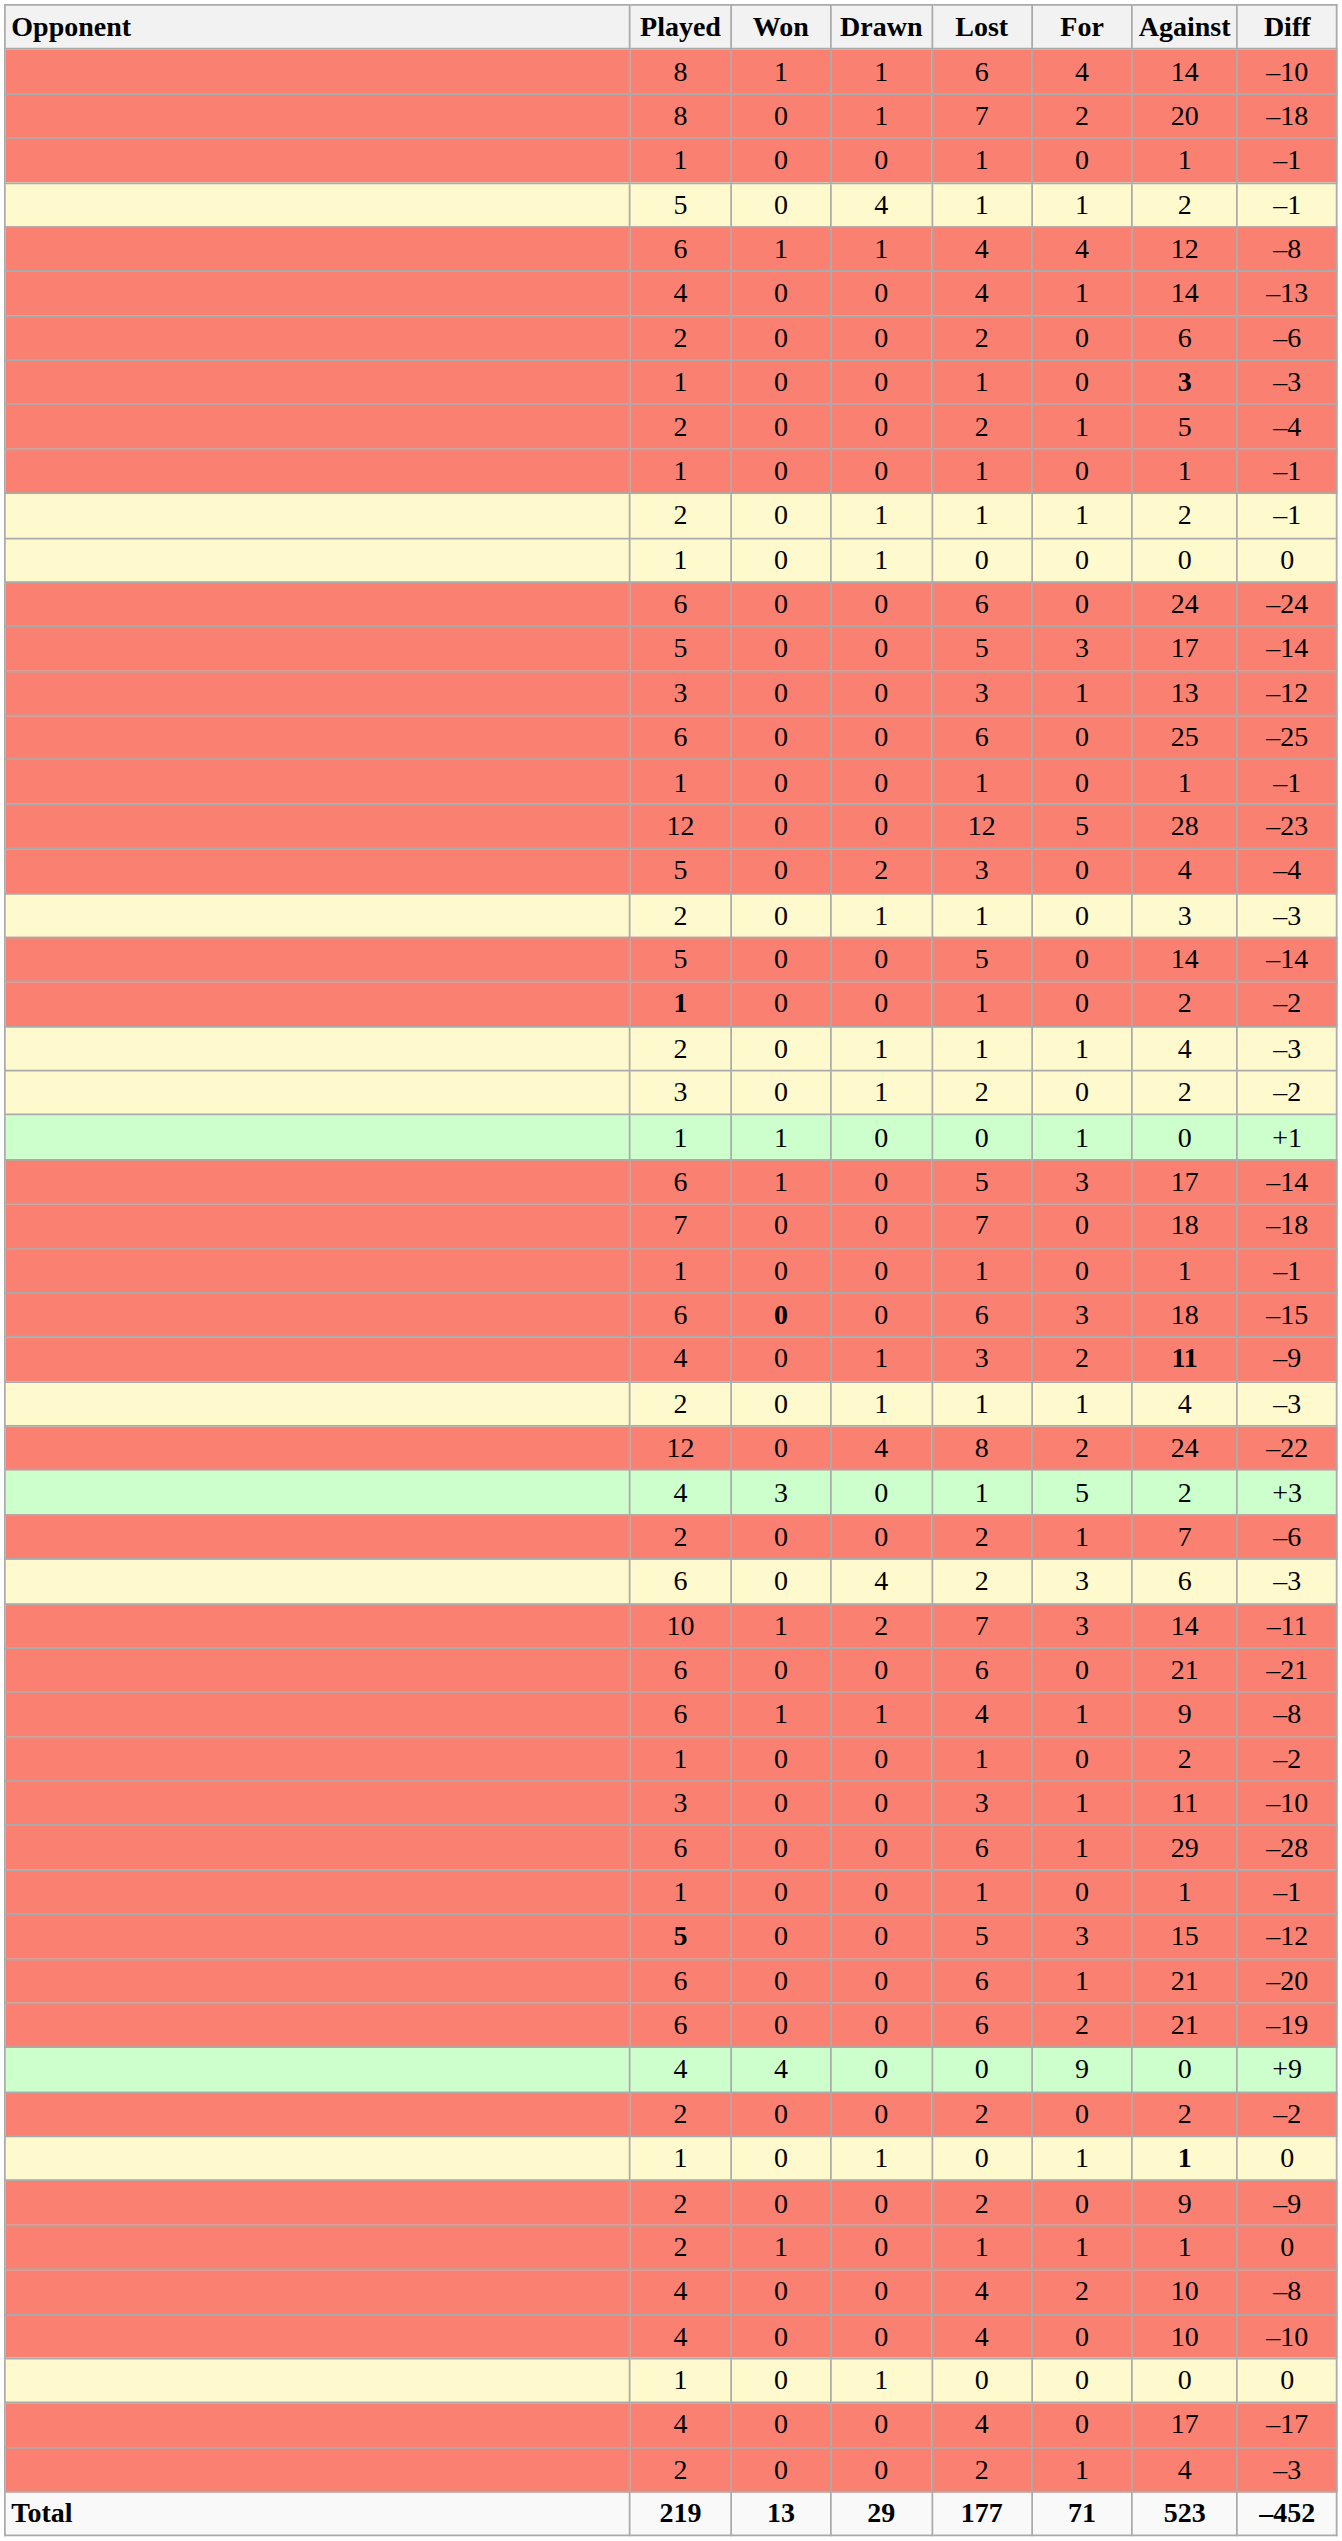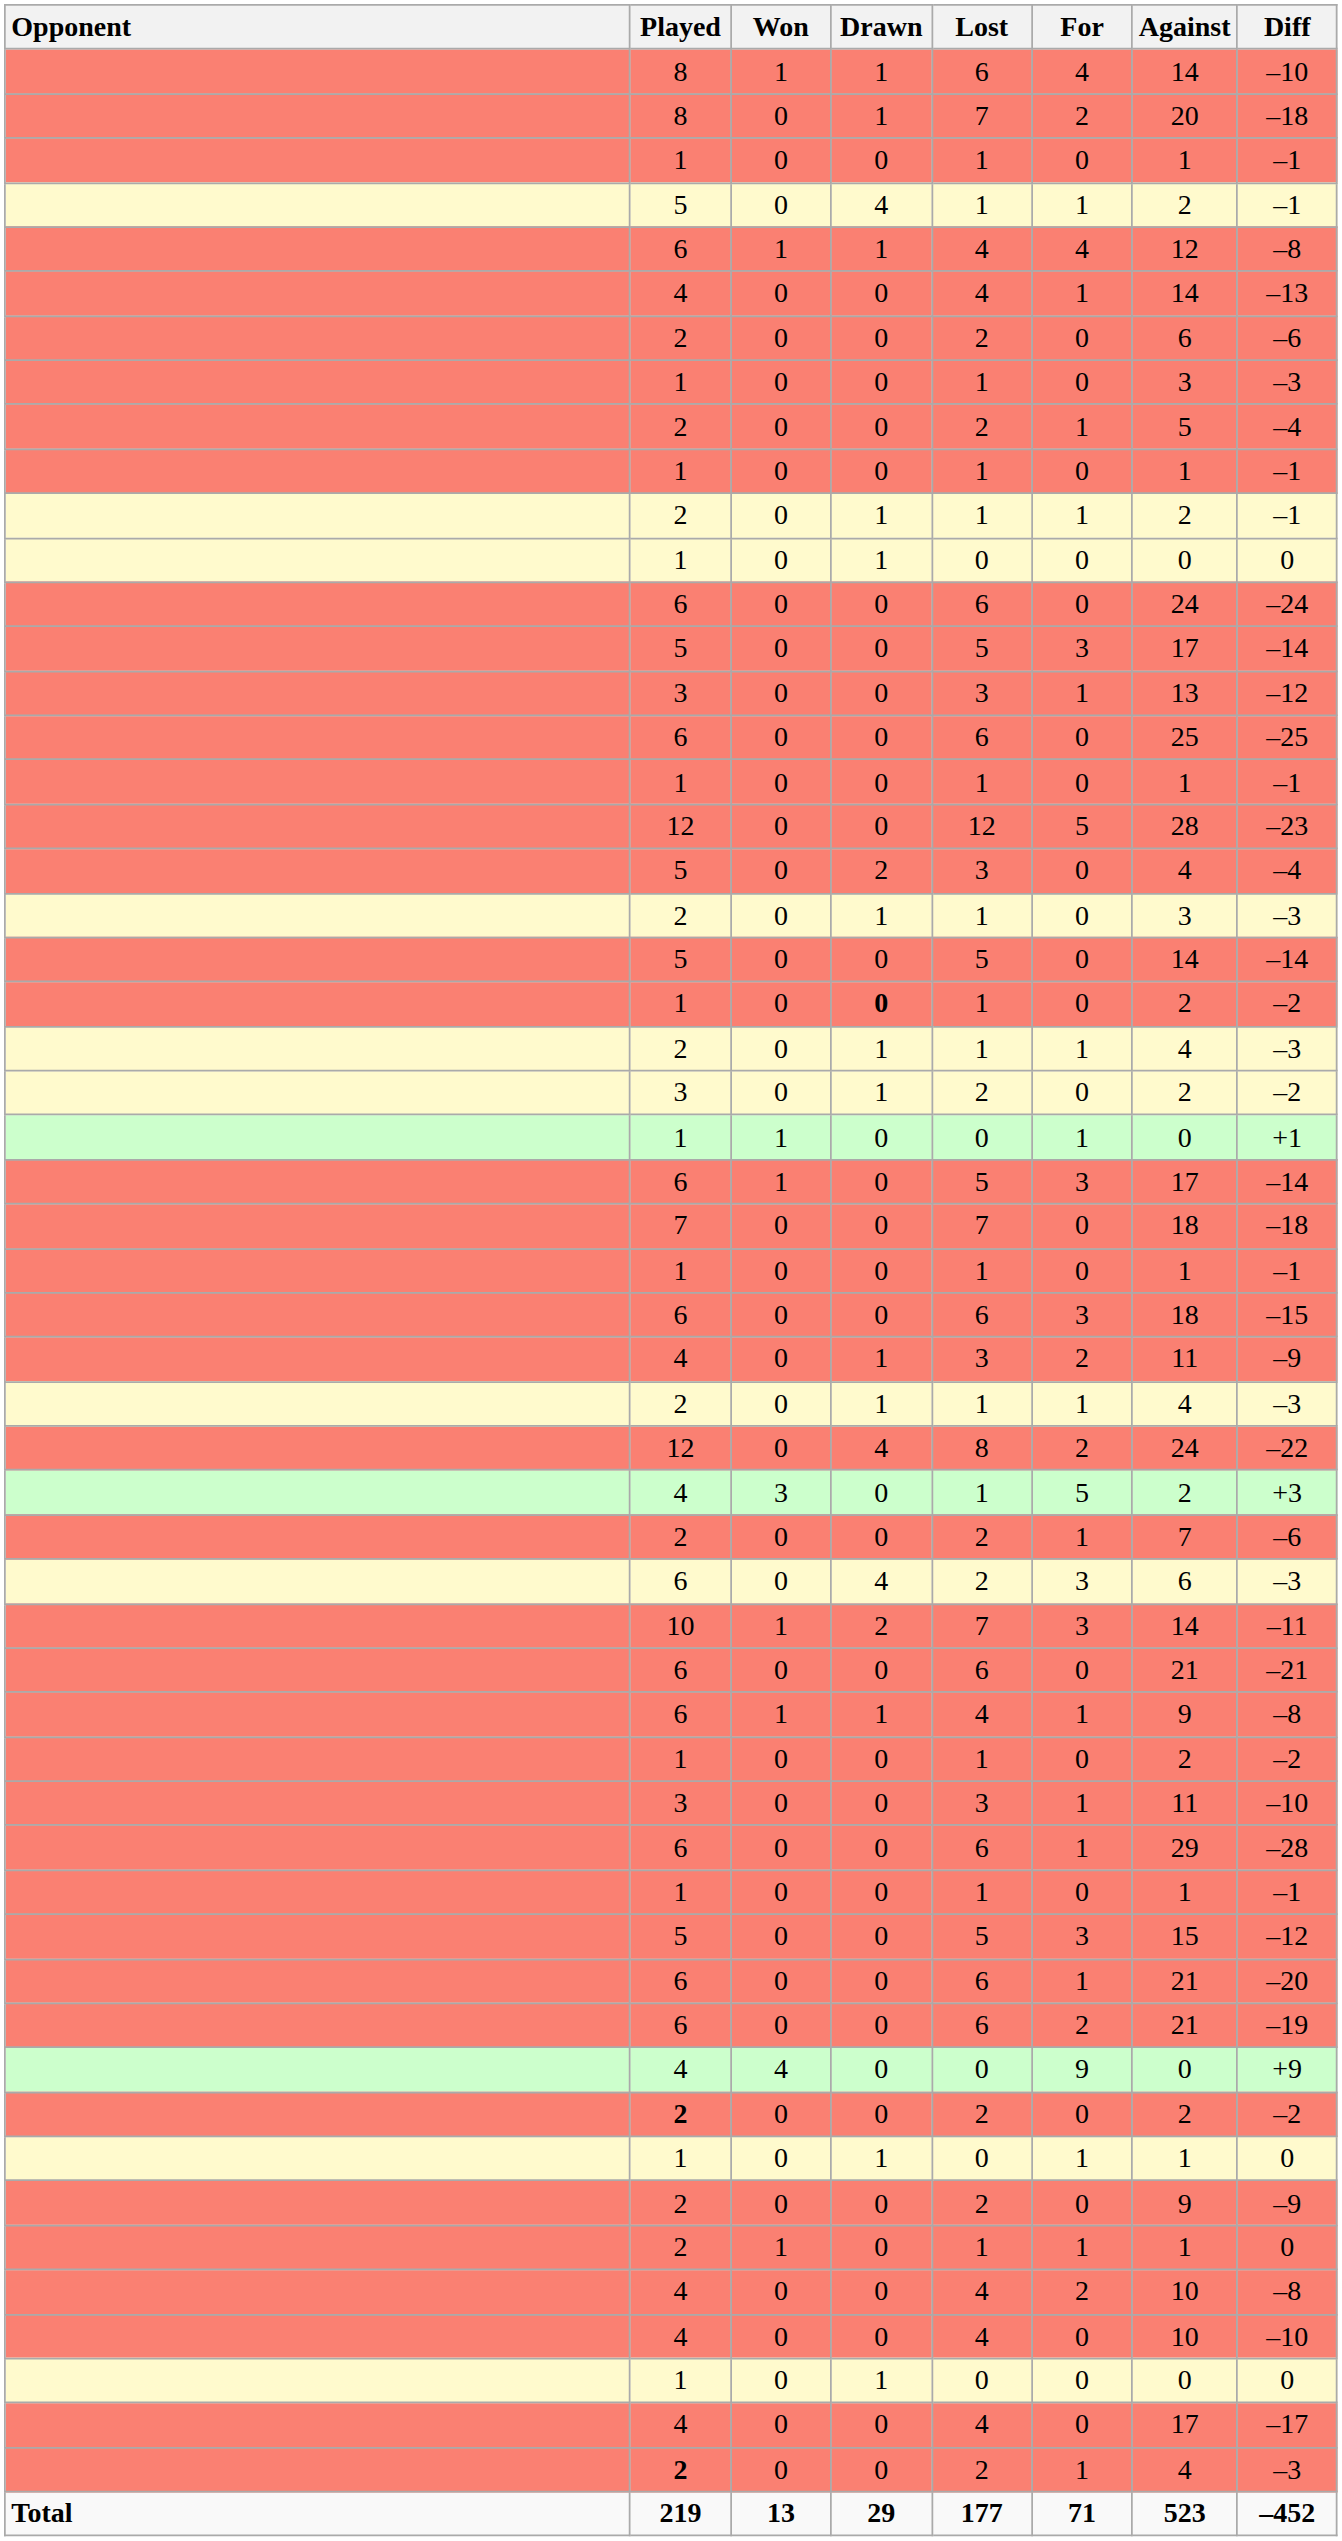row 9 | Against: bold -> normal
row 23 | Played: bold -> normal
row 23 | Drawn: normal -> bold
row 30 | Won: bold -> normal
row 31 | Against: bold -> normal
row 44 | Played: bold -> normal
row 48 | Played: normal -> bold
row 49 | Against: bold -> normal
row 56 | Played: normal -> bold
